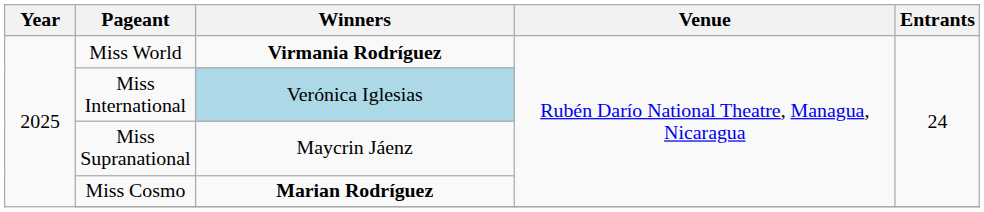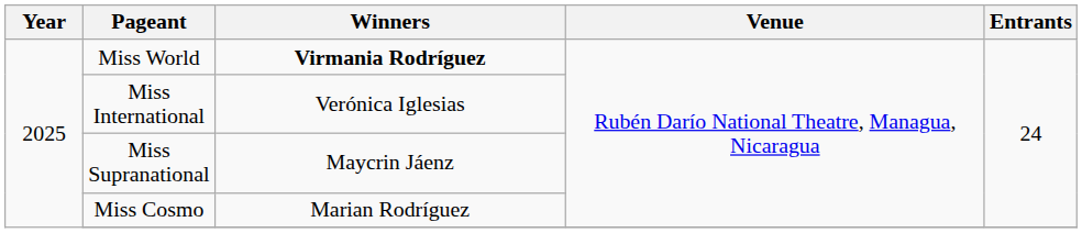Miss International | Winners: lightblue background -> no background
Miss Cosmo | Winners: bold -> normal
